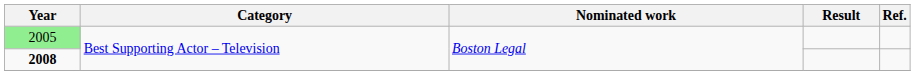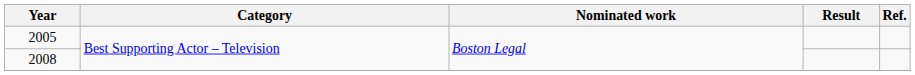2005 | Year: lightgreen background -> no background
2008 | Year: bold -> normal
